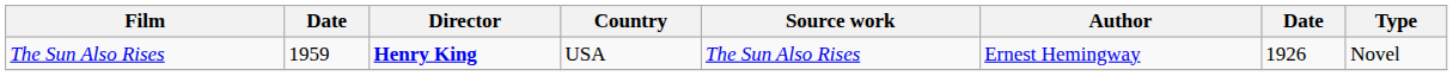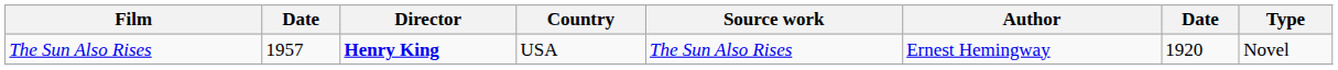row 2 | column 2: 1959 -> 1957
row 2 | column 7: 1926 -> 1920
